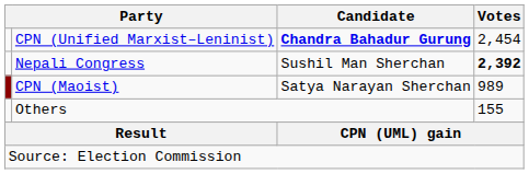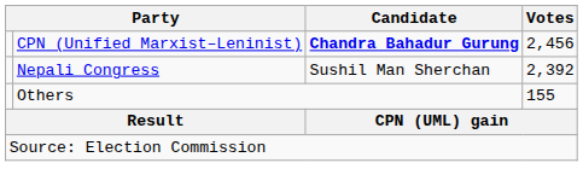CPN (Unified Marxist–Leninist) | Votes: 2,454 -> 2,456
Nepali Congress | Votes: bold -> normal
- row: CPN (Maoist) | Satya Narayan Sherchan | 989
